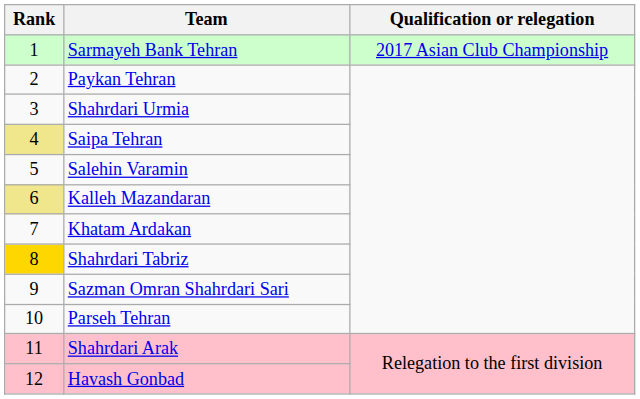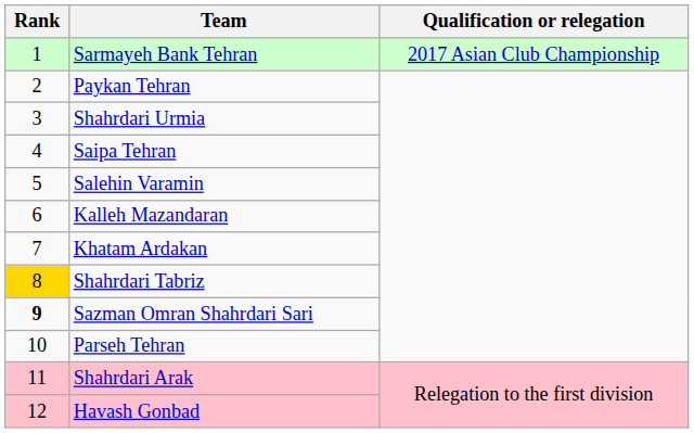Saipa Tehran | Rank: khaki background -> no background
Kalleh Mazandaran | Rank: khaki background -> no background
Sazman Omran Shahrdari Sari | Rank: normal -> bold
